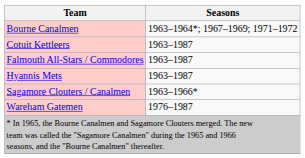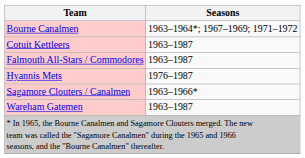Hyannis Mets | Seasons: 1963–1987 -> 1976–1987
Wareham Gatemen | Seasons: 1976–1987 -> 1963–1987
